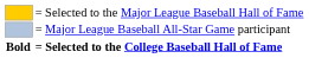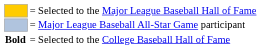row 3 | column 2: bold -> normal
